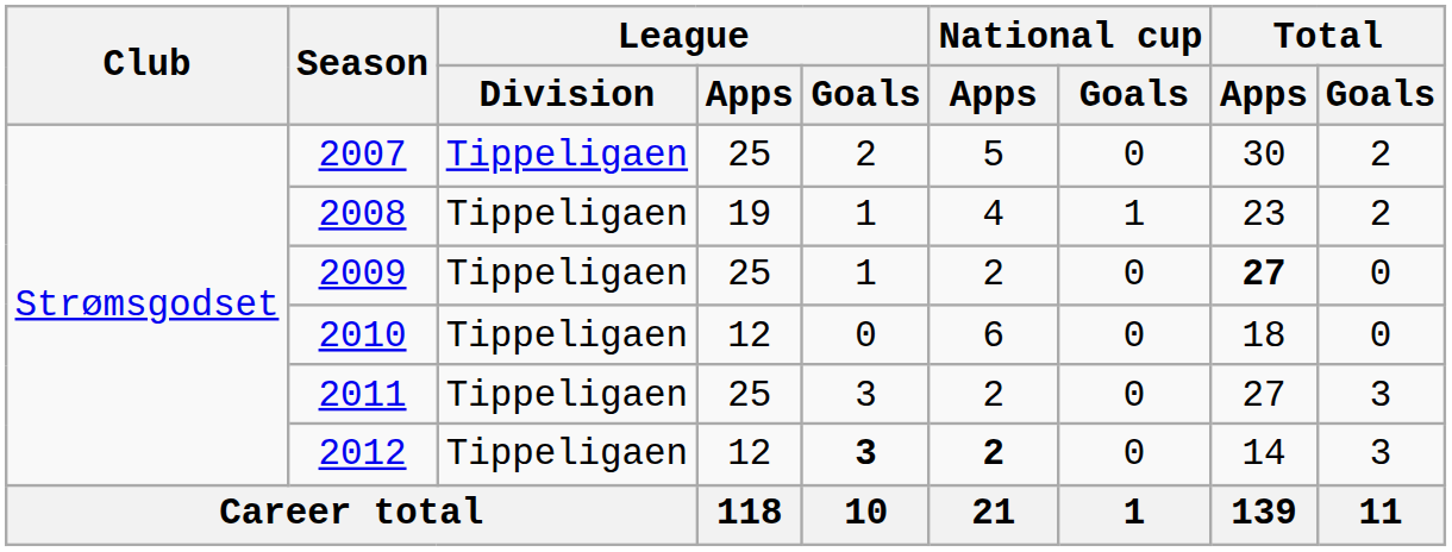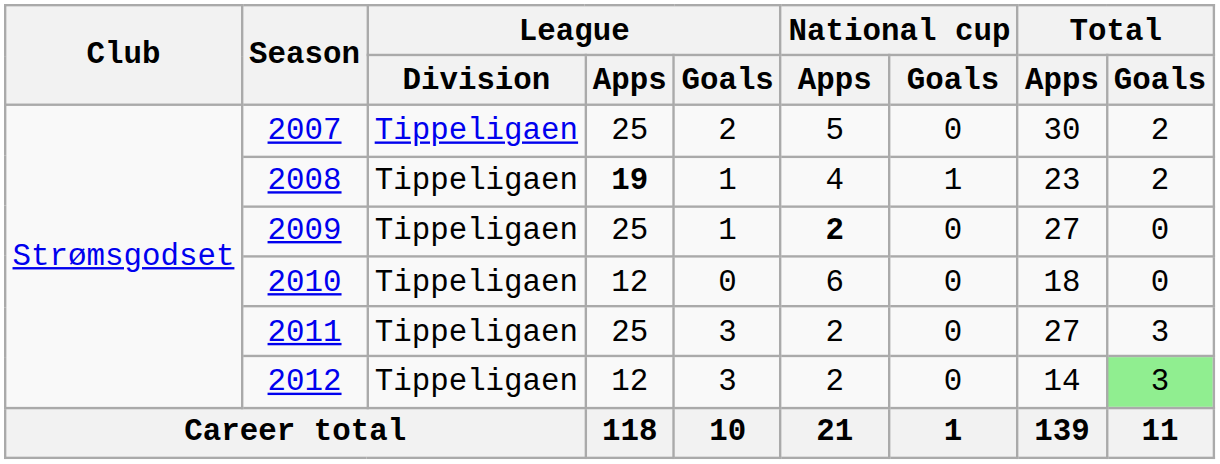2008 | League / Apps: normal -> bold
2009 | National cup / Apps: normal -> bold
2009 | Total / Apps: bold -> normal
2012 | League / Goals: bold -> normal
2012 | National cup / Apps: bold -> normal
2012 | Total / Goals: no background -> lightgreen background
